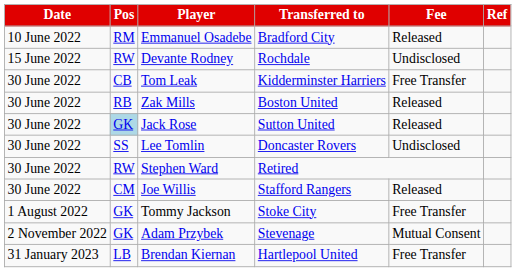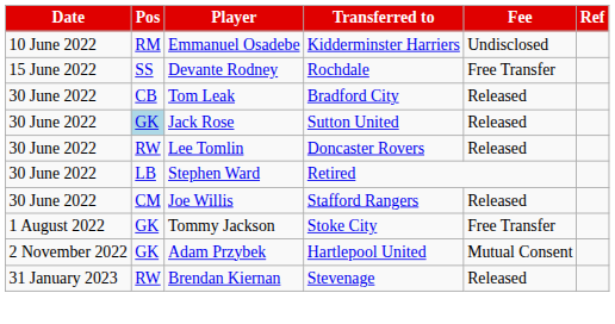Emmanuel Osadebe | Transferred to: Bradford City -> Kidderminster Harriers
Emmanuel Osadebe | Fee: Released -> Undisclosed
Devante Rodney | Pos: RW -> SS
Devante Rodney | Fee: Undisclosed -> Free Transfer
Tom Leak | Transferred to: Kidderminster Harriers -> Bradford City
Tom Leak | Fee: Free Transfer -> Released
- row: 30 June 2022 | RB | Zak Mills | Boston United | Released
Lee Tomlin | Pos: SS -> RW
Lee Tomlin | Fee: Undisclosed -> Released
Stephen Ward | Pos: RW -> LB
Adam Przybek | Transferred to: Stevenage -> Hartlepool United
Brendan Kiernan | Pos: LB -> RW
Brendan Kiernan | Transferred to: Hartlepool United -> Stevenage
Brendan Kiernan | Fee: Free Transfer -> Released
